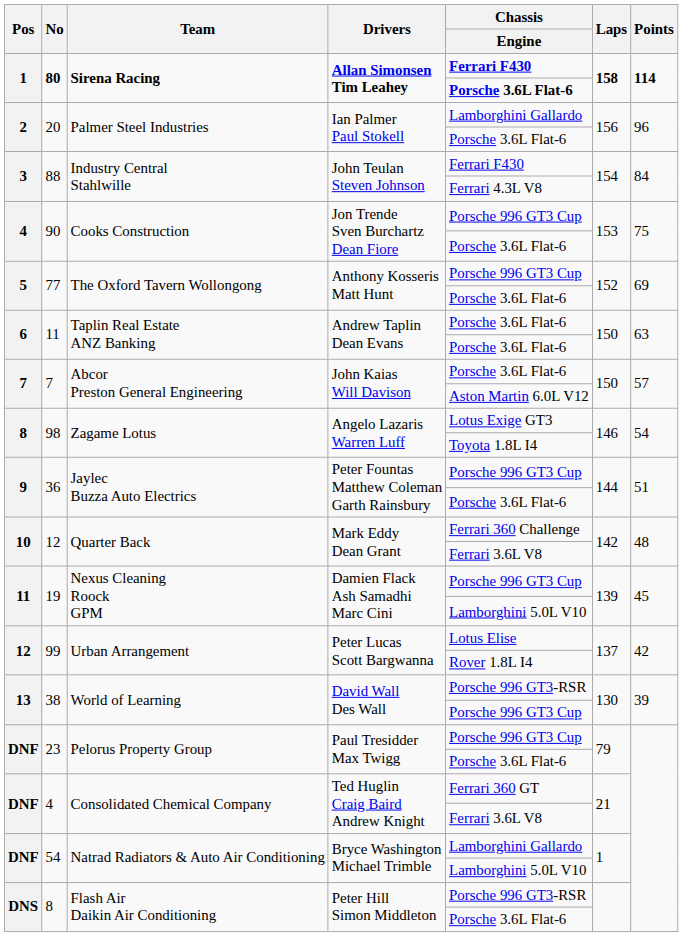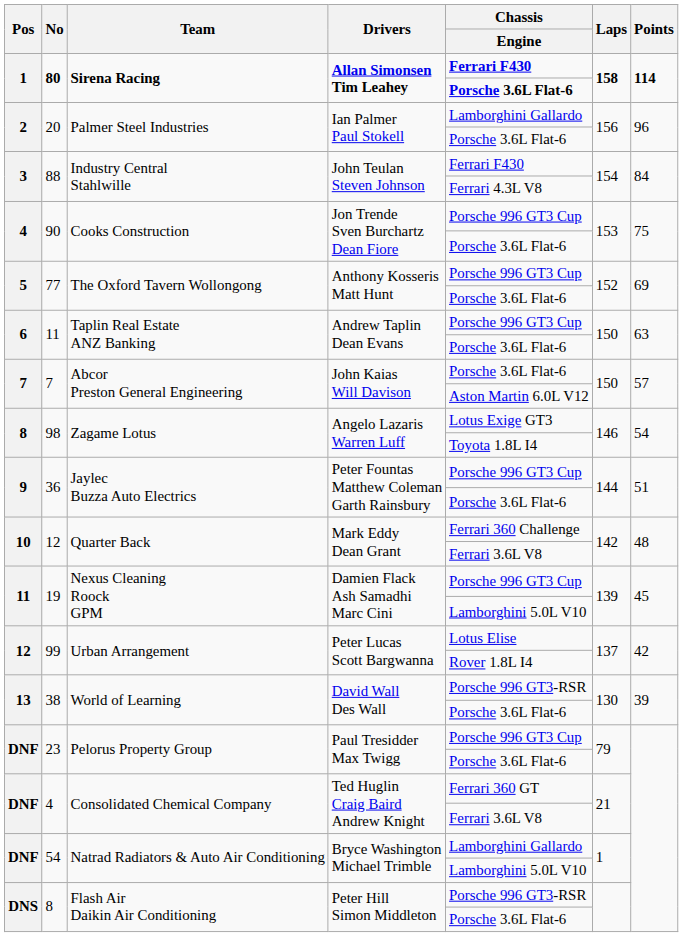row 13 | Chassis / Engine: Porsche 3.6L Flat-6 -> Porsche 996 GT3 Cup
row 28 | Chassis / Engine: Porsche 996 GT3 Cup -> Porsche 3.6L Flat-6
